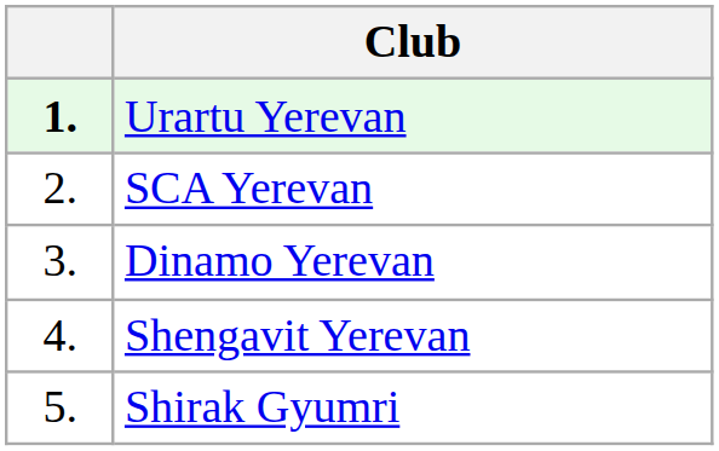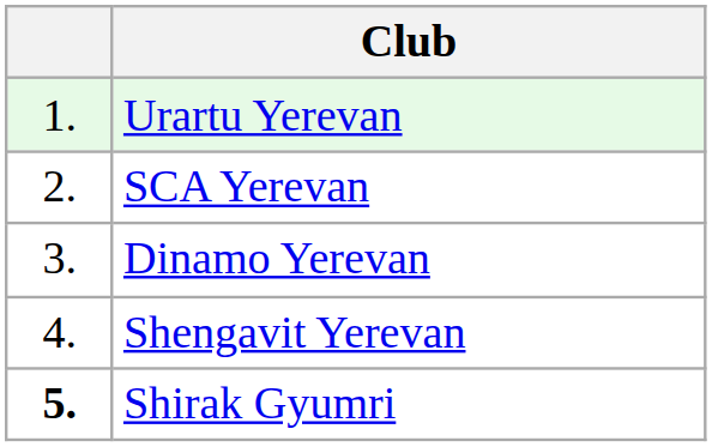Urartu Yerevan | column 1: bold -> normal
Shirak Gyumri | column 1: normal -> bold
